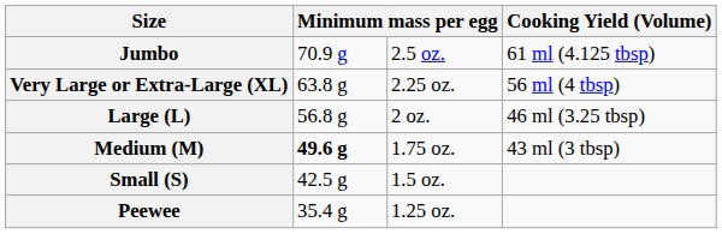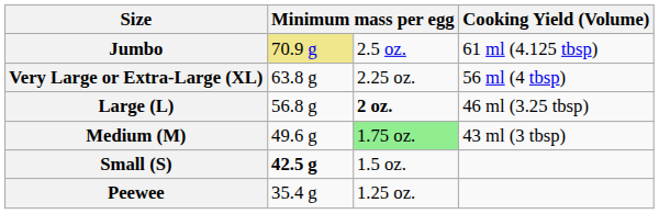Jumbo | column 2: no background -> khaki background
Large (L) | column 3: normal -> bold
Medium (M) | column 2: bold -> normal
Medium (M) | column 3: no background -> lightgreen background
Small (S) | column 2: normal -> bold
